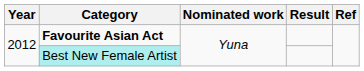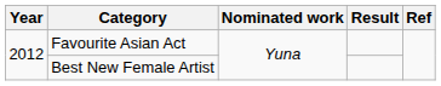Favourite Asian Act | Category: bold -> normal
Best New Female Artist | Category: paleturquoise background -> no background
